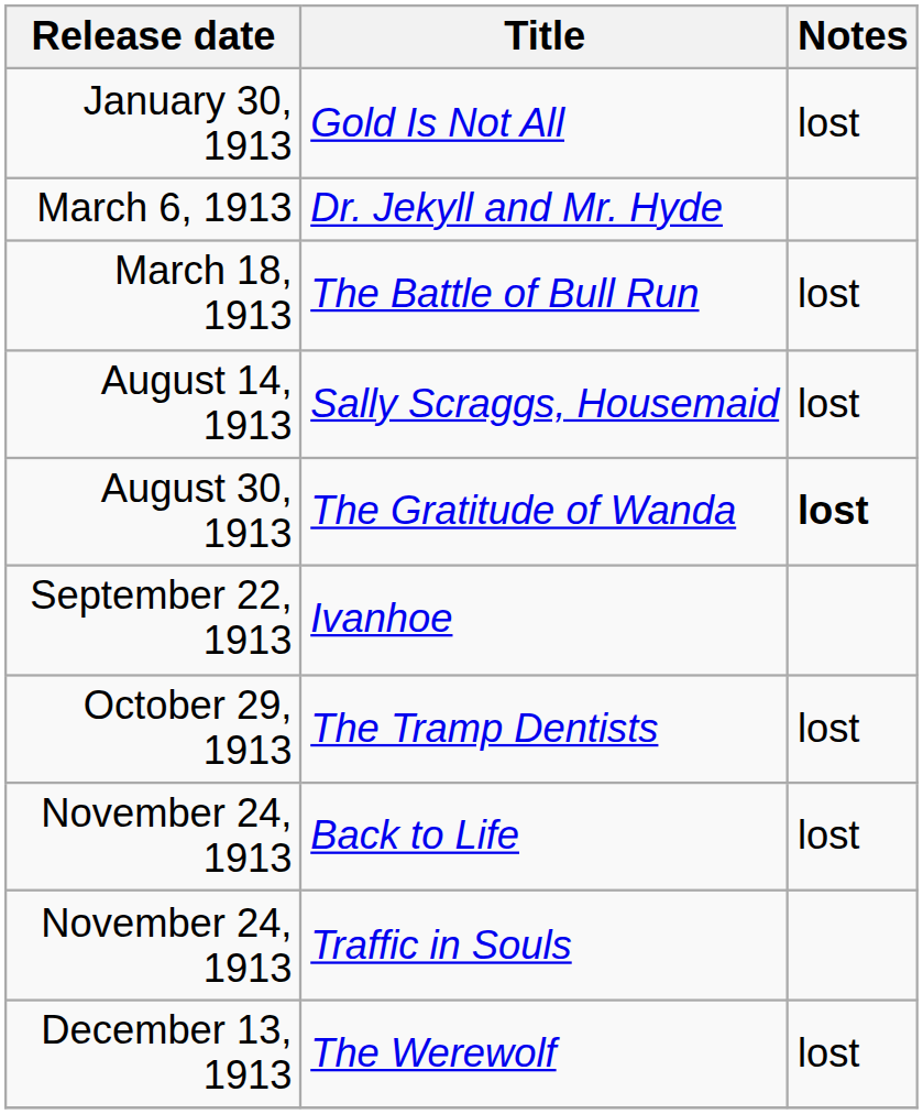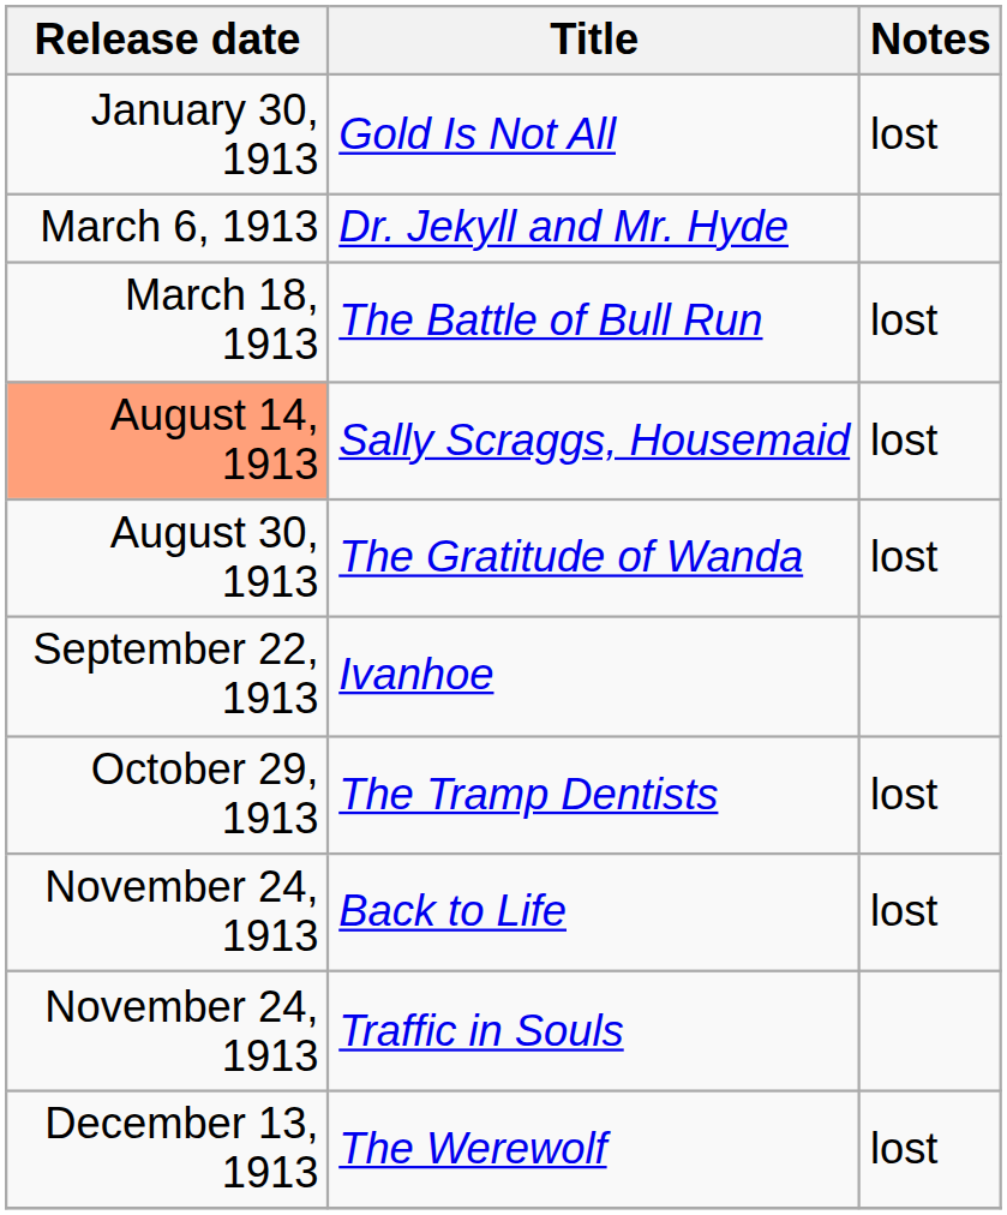Sally Scraggs, Housemaid | Release date: no background -> lightsalmon background
The Gratitude of Wanda | Notes: bold -> normal
